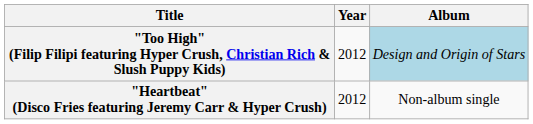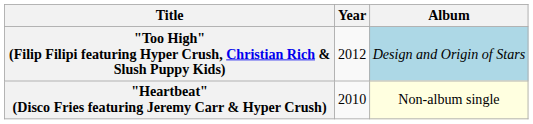row 3 | Year: 2012 -> 2010
row 3 | Album: no background -> lightyellow background
